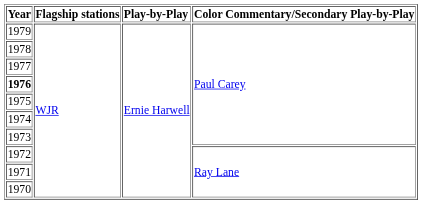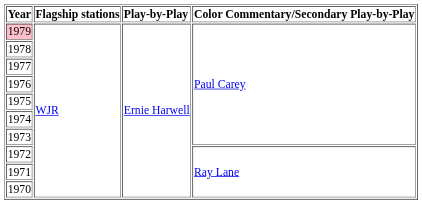1979 | Year: no background -> pink background
1976 | Year: bold -> normal
